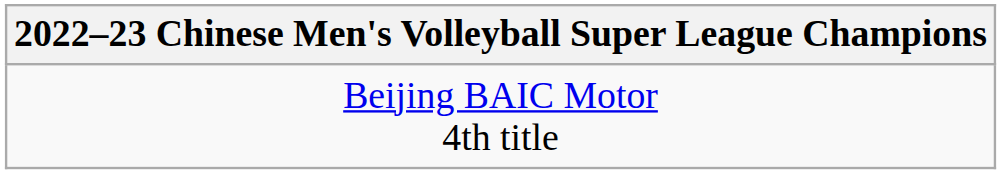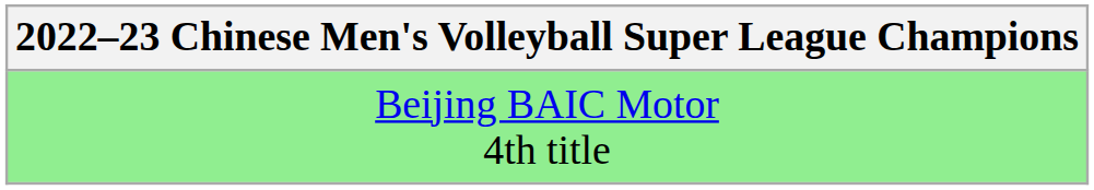row 2 | column 1: no background -> lightgreen background
